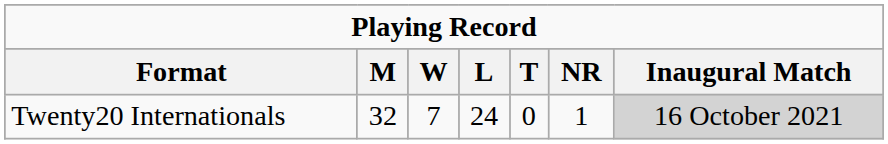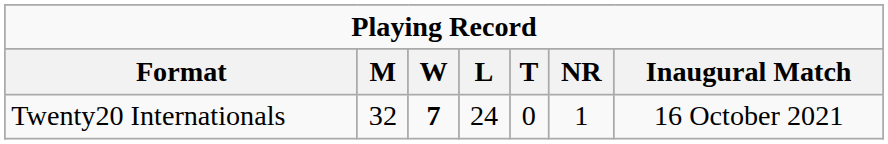Twenty20 Internationals | W: normal -> bold
Twenty20 Internationals | Inaugural Match: lightgrey background -> no background
